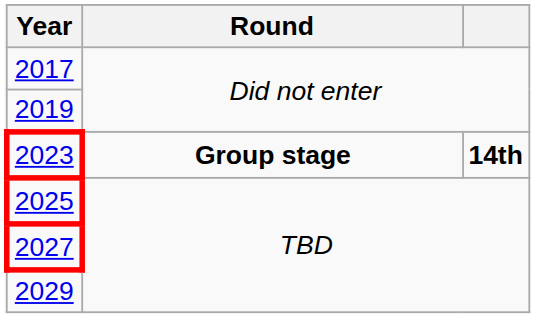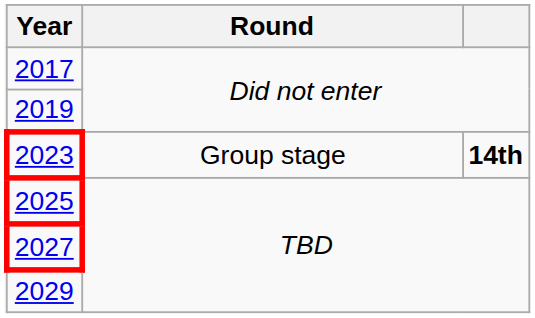2023 | Round: bold -> normal
